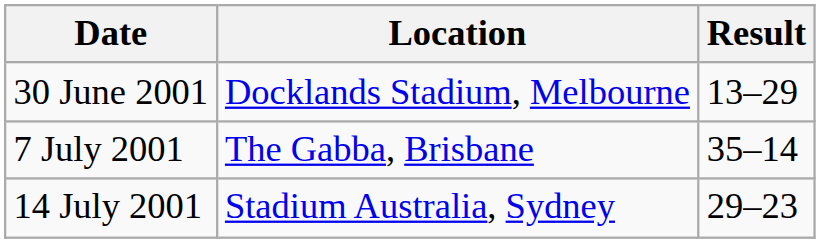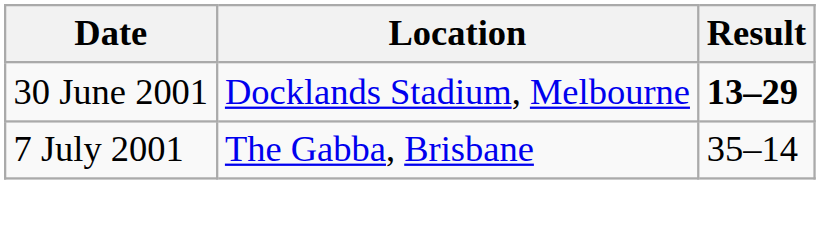30 June 2001 | Result: normal -> bold
- row: 14 July 2001 | Stadium Australia, Sydney | 29–23
